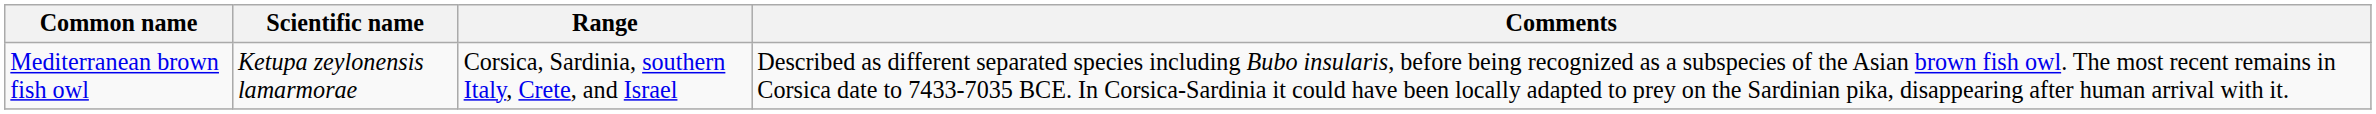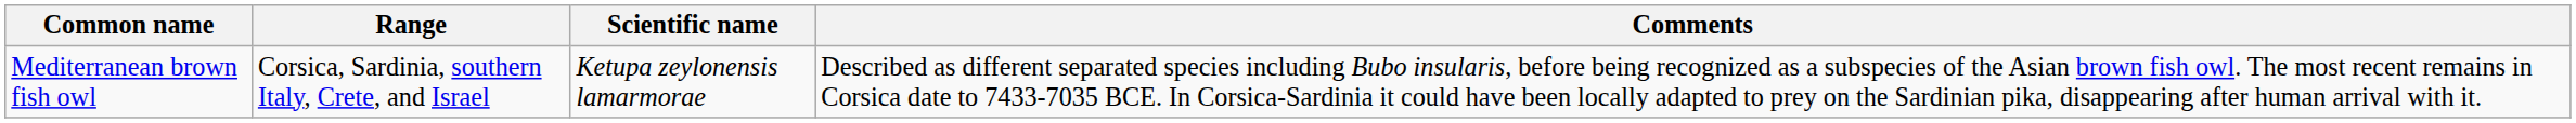columns swapped: Scientific name <-> Range
